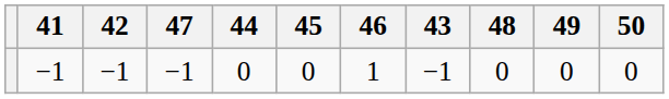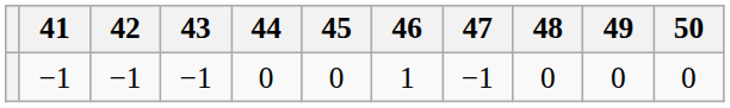columns swapped: 43 <-> 47
